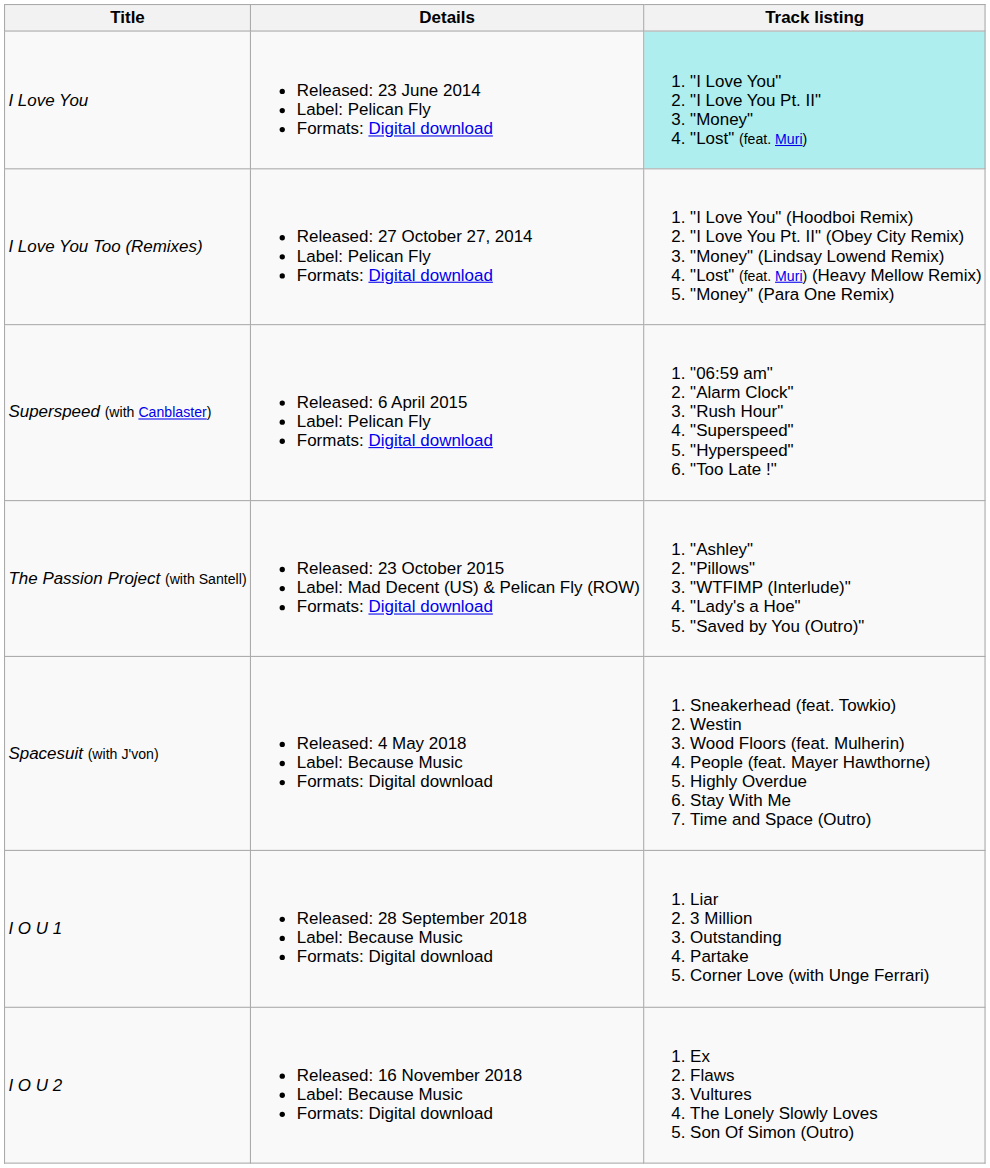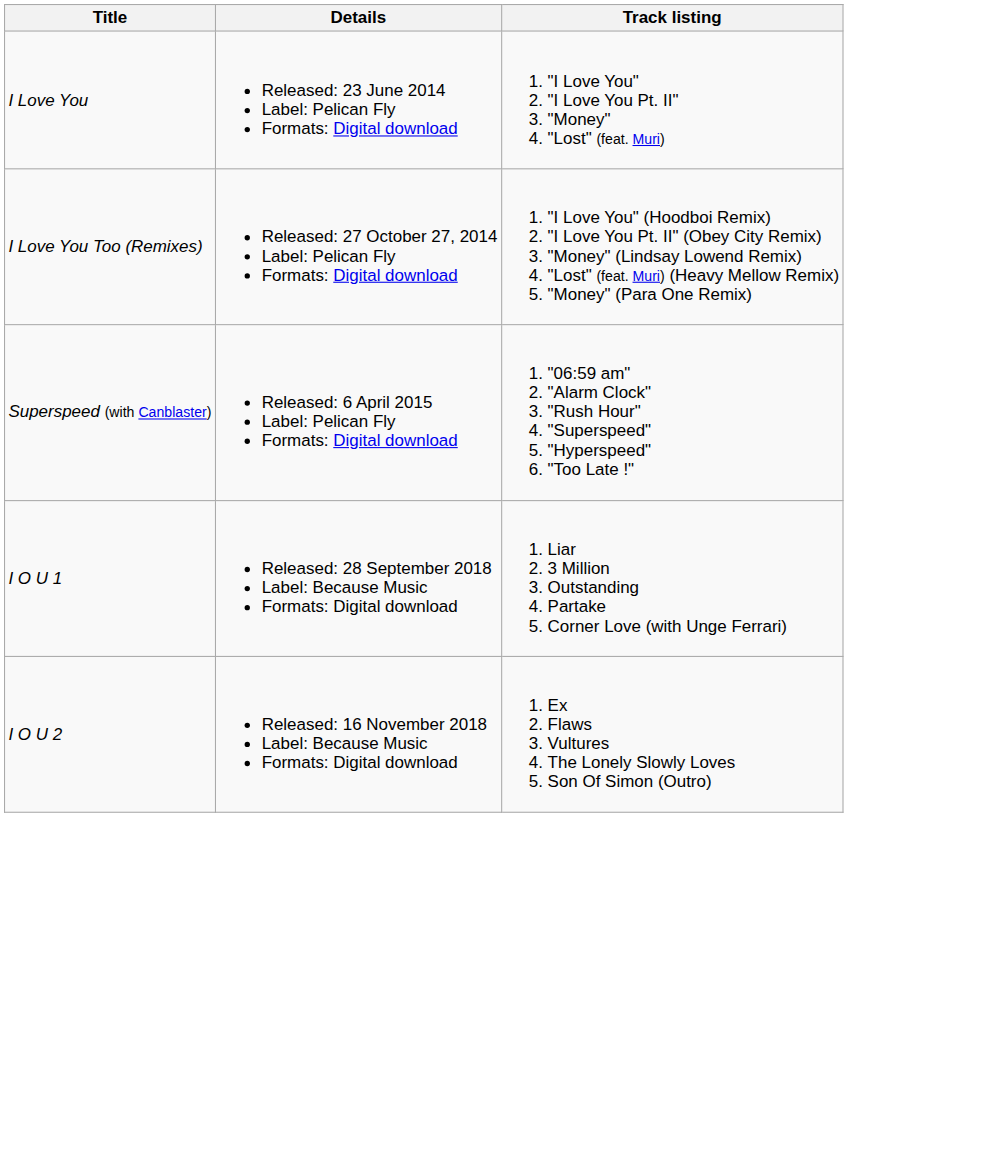I Love You | Track listing: paleturquoise background -> no background
- row: The Passion Project (with Santell) | Released: 23 October 2015 Label: Mad Decent (US) & Pelican Fly (ROW) Formats: Digital download | "Ashley" "Pillows" "WTFIMP (Interlude)" "Lady's a Hoe" "Saved by You (Outro)"
- row: Spacesuit (with J'von) | Released: 4 May 2018 Label: Because Music Formats: Digital download | Sneakerhead (feat. Towkio) Westin Wood Floors (feat. Mulherin) People (feat. Mayer Hawthorne) Highly Overdue Stay With Me Time and Space (Outro)
